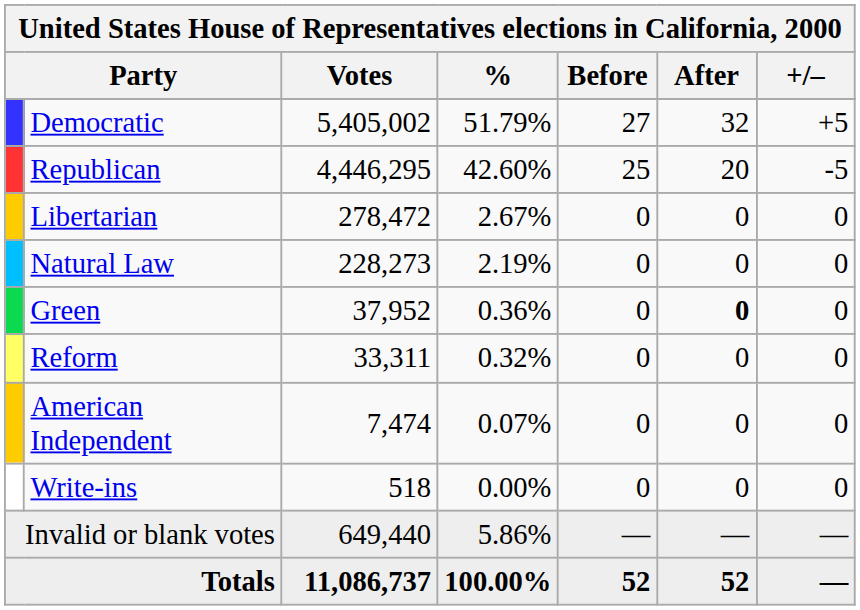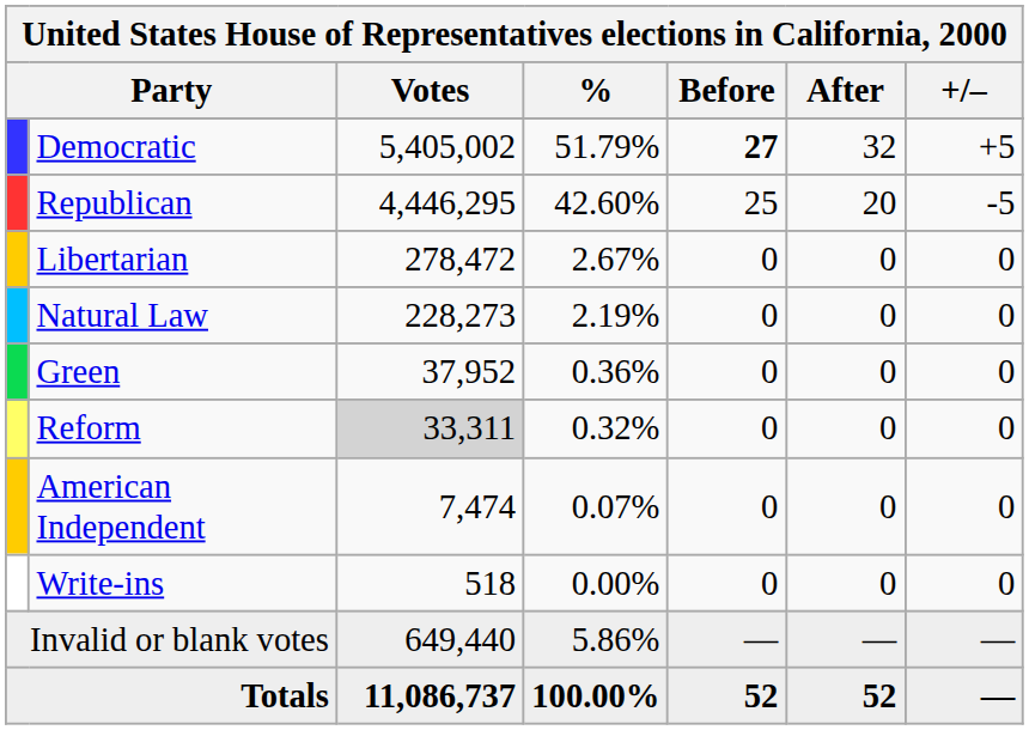Democratic | Before: normal -> bold
Green | After: bold -> normal
Reform | Votes: no background -> lightgrey background
